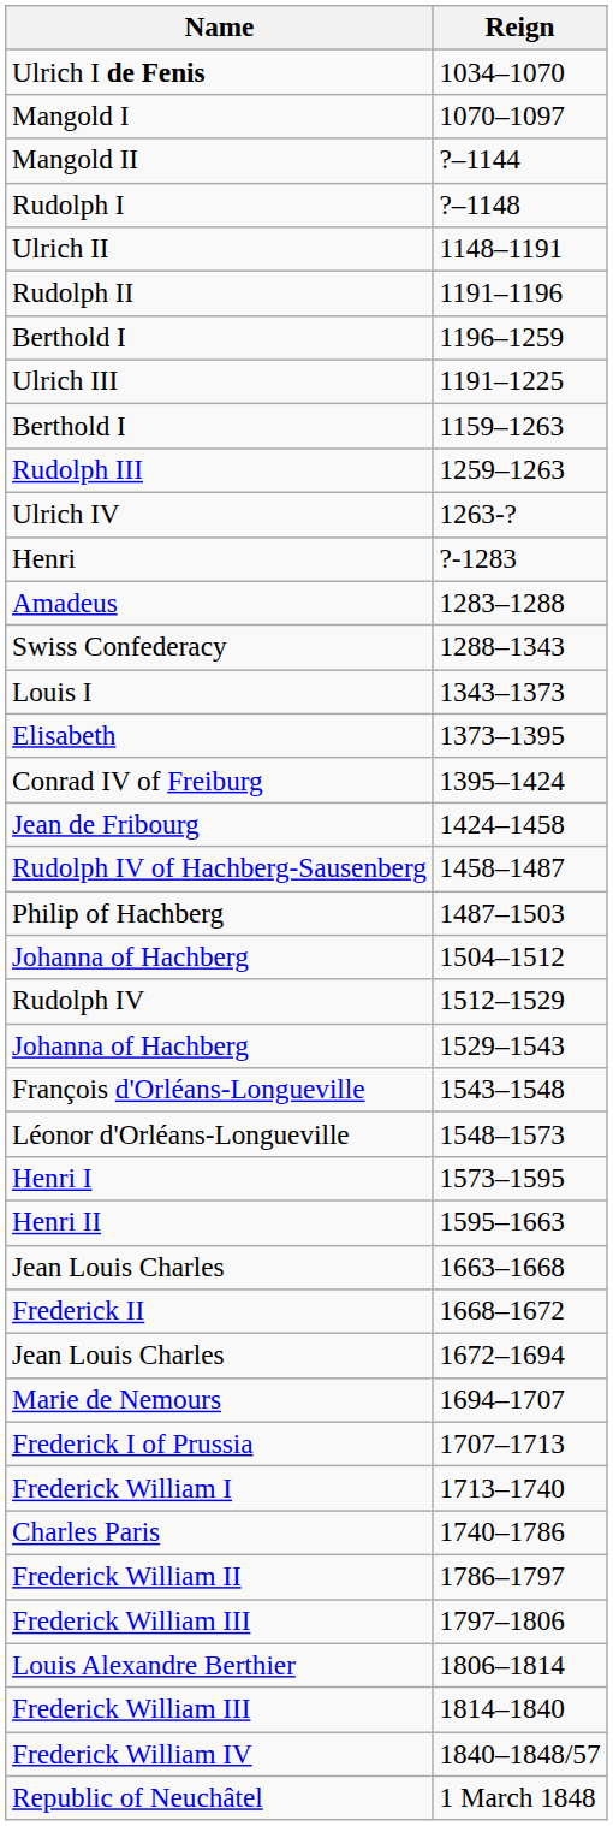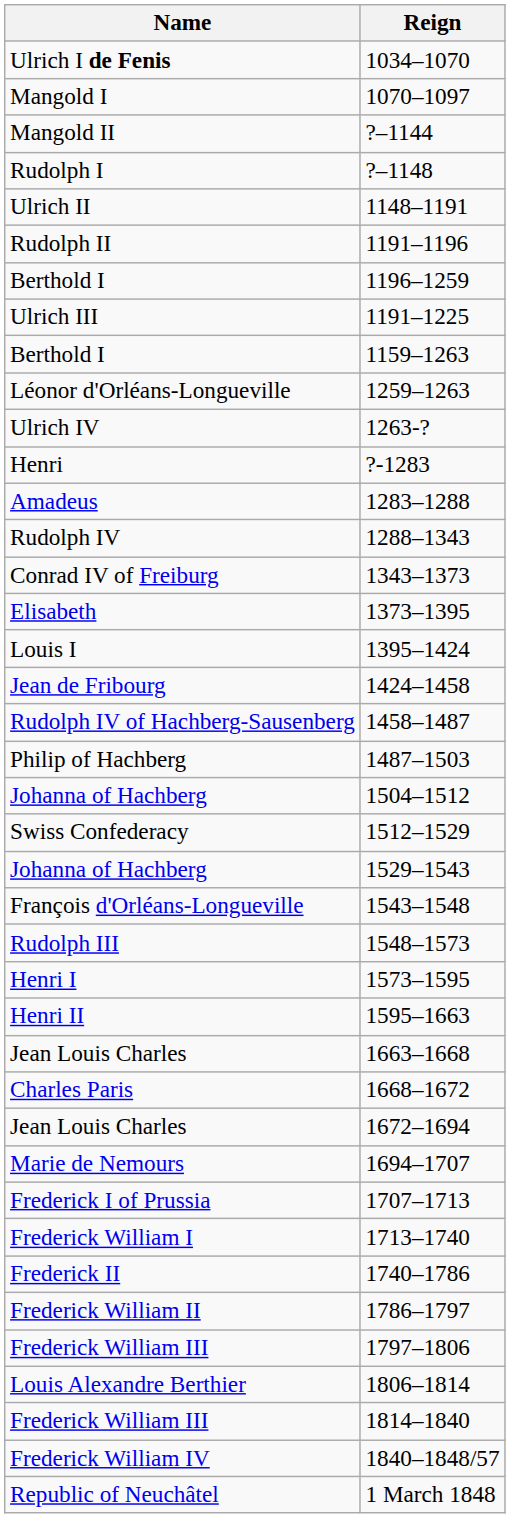row 11 | Name: Rudolph III -> Léonor d'Orléans-Longueville
row 15 | Name: Swiss Confederacy -> Rudolph IV
row 16 | Name: Louis I -> Conrad IV of Freiburg
row 18 | Name: Conrad IV of Freiburg -> Louis I
row 23 | Name: Rudolph IV -> Swiss Confederacy
row 26 | Name: Léonor d'Orléans-Longueville -> Rudolph III
row 30 | Name: Frederick II -> Charles Paris
row 35 | Name: Charles Paris -> Frederick II
